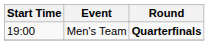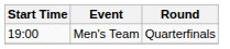Men's Team | Round: bold -> normal
